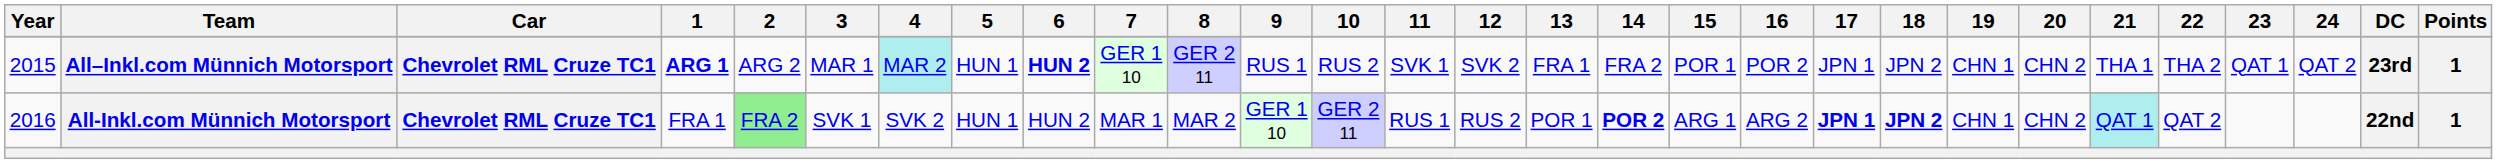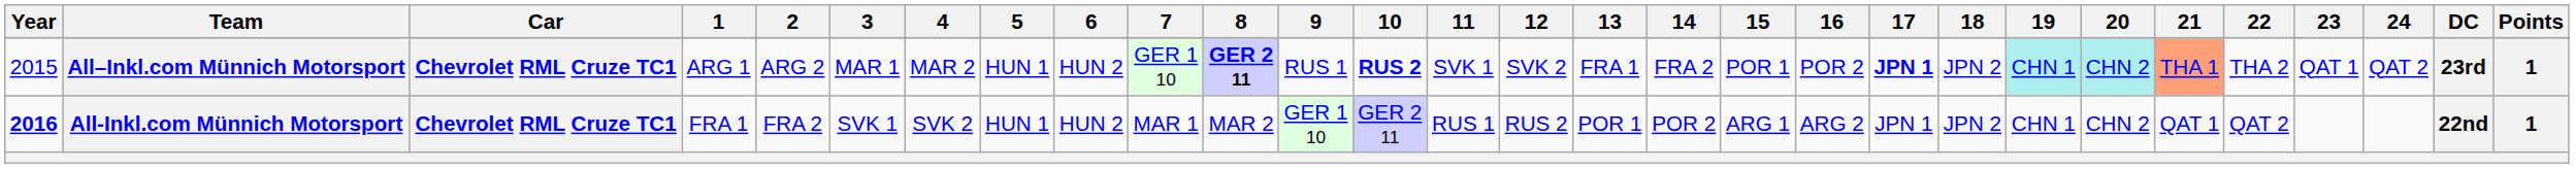row 2 | 1: bold -> normal
row 2 | 4: paleturquoise background -> no background
row 2 | 6: bold -> normal
row 2 | 8: normal -> bold
row 2 | 10: normal -> bold
row 2 | 17: normal -> bold
row 2 | 19: no background -> paleturquoise background
row 2 | 20: no background -> paleturquoise background
row 2 | 21: no background -> lightsalmon background
row 3 | Year: normal -> bold
row 3 | 2: lightgreen background -> no background
row 3 | 14: bold -> normal
row 3 | 17: bold -> normal
row 3 | 18: bold -> normal
row 3 | 21: paleturquoise background -> no background
